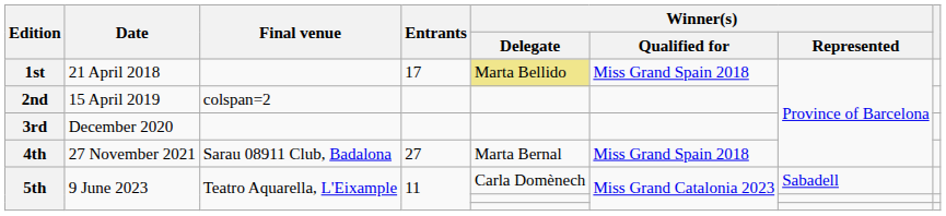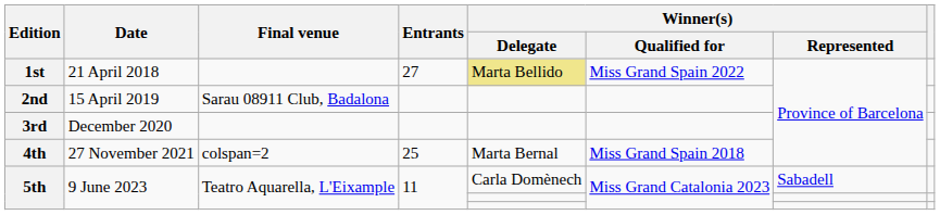1st | Entrants: 17 -> 27
1st | Winner(s) / Qualified for: Miss Grand Spain 2018 -> Miss Grand Spain 2022
2nd | Final venue: colspan=2 -> Sarau 08911 Club, Badalona
4th | Final venue: Sarau 08911 Club, Badalona -> colspan=2
4th | Entrants: 27 -> 25
